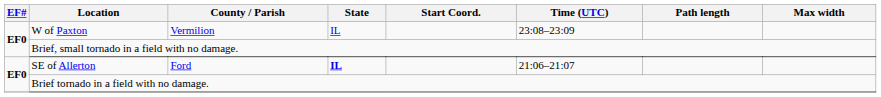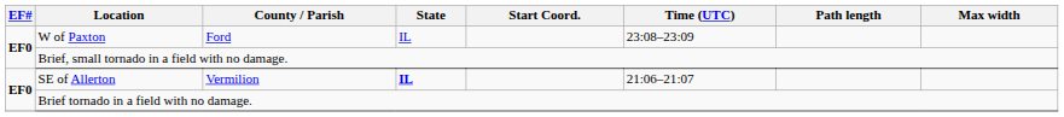W of Paxton | County / Parish: Vermilion -> Ford
SE of Allerton | County / Parish: Ford -> Vermilion
